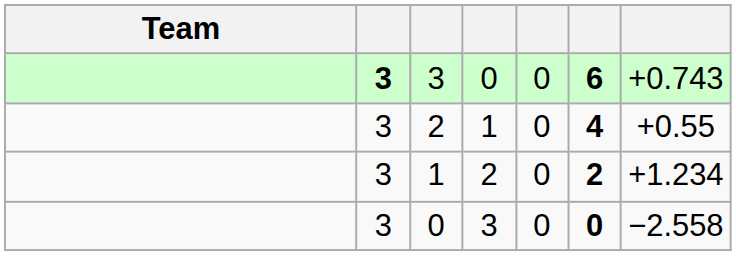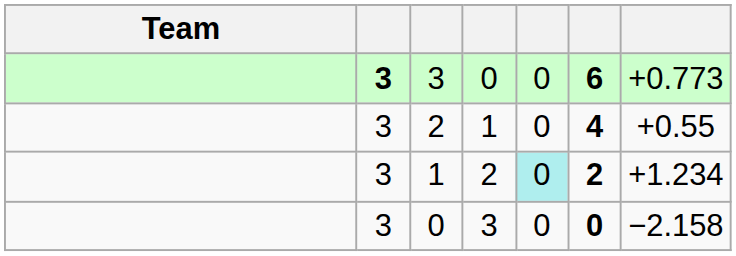row 2 | column 7: +0.743 -> +0.773
row 4 | column 5: no background -> paleturquoise background
row 5 | column 7: −2.558 -> −2.158
